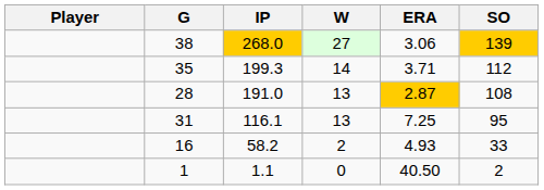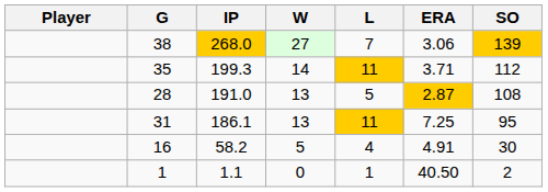+ column: L | 7 | 11 | 5 | 11 | 4 | 1
31 | IP: 116.1 -> 186.1
16 | W: 2 -> 5
16 | ERA: 4.93 -> 4.91
16 | SO: 33 -> 30
